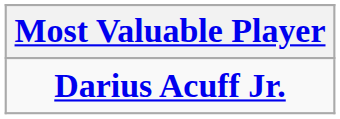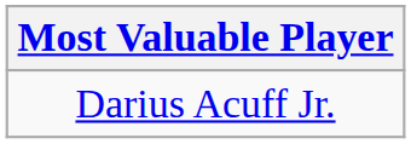row 2 | column 1: bold -> normal
